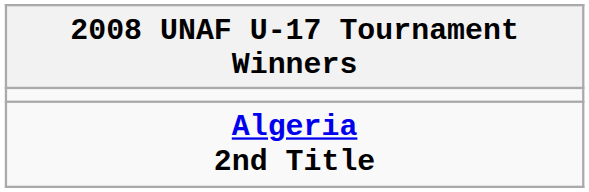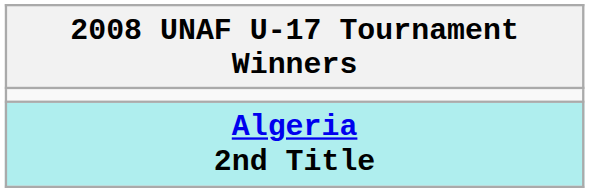row 3 | column 1: no background -> paleturquoise background
